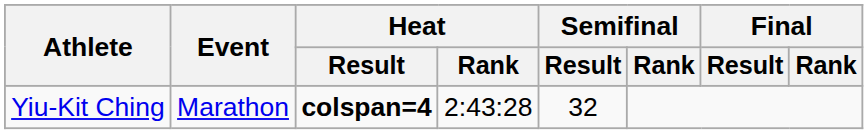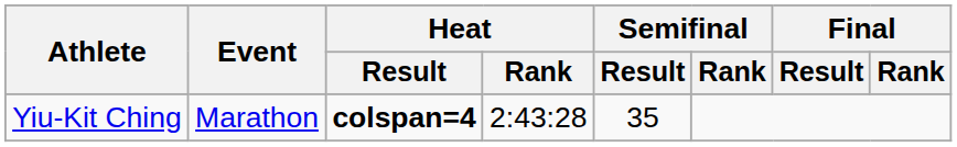Yiu-Kit Ching | Semifinal / Result: 32 -> 35
